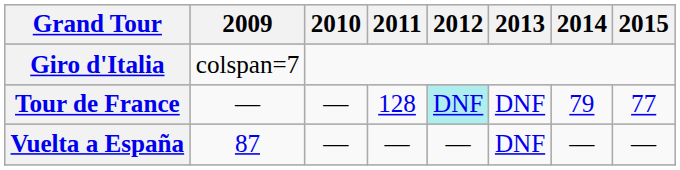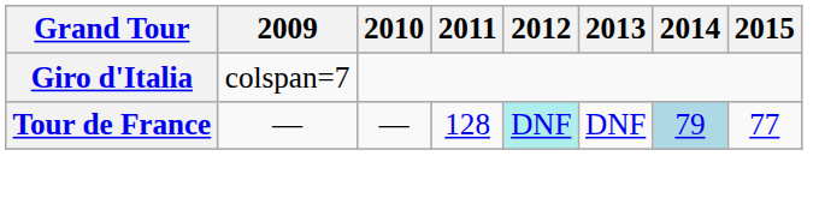Tour de France | 2014: no background -> lightblue background
- row: Vuelta a España | 87 | — | — | — | DNF | — | —
